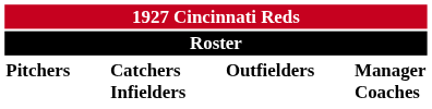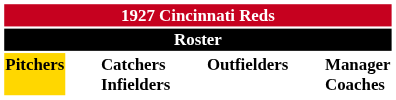Pitchers | column 1: no background -> gold background
